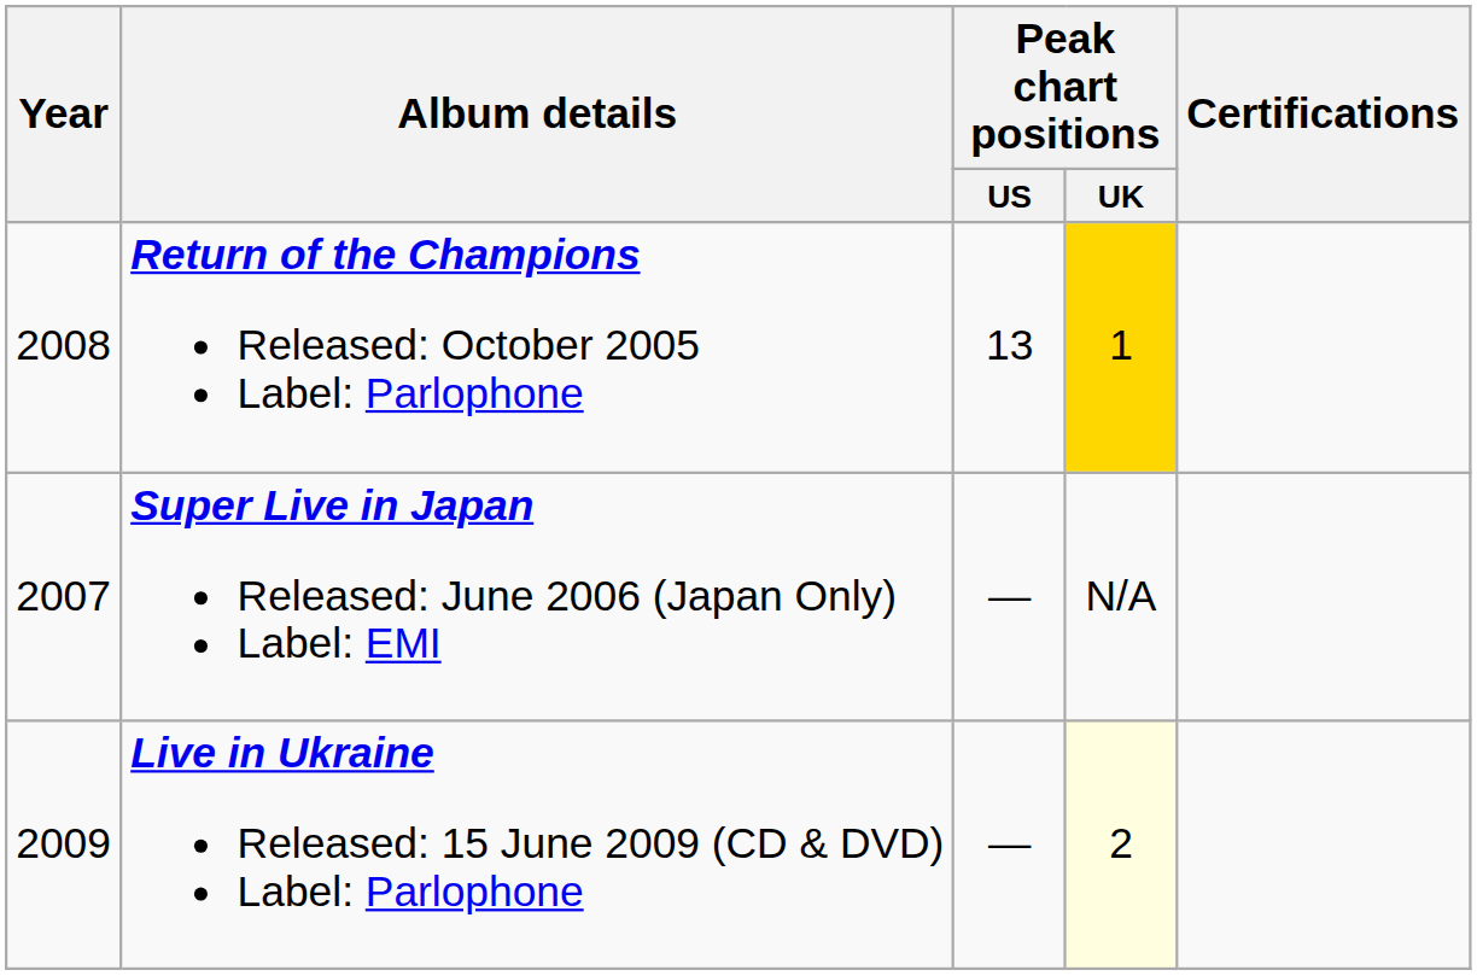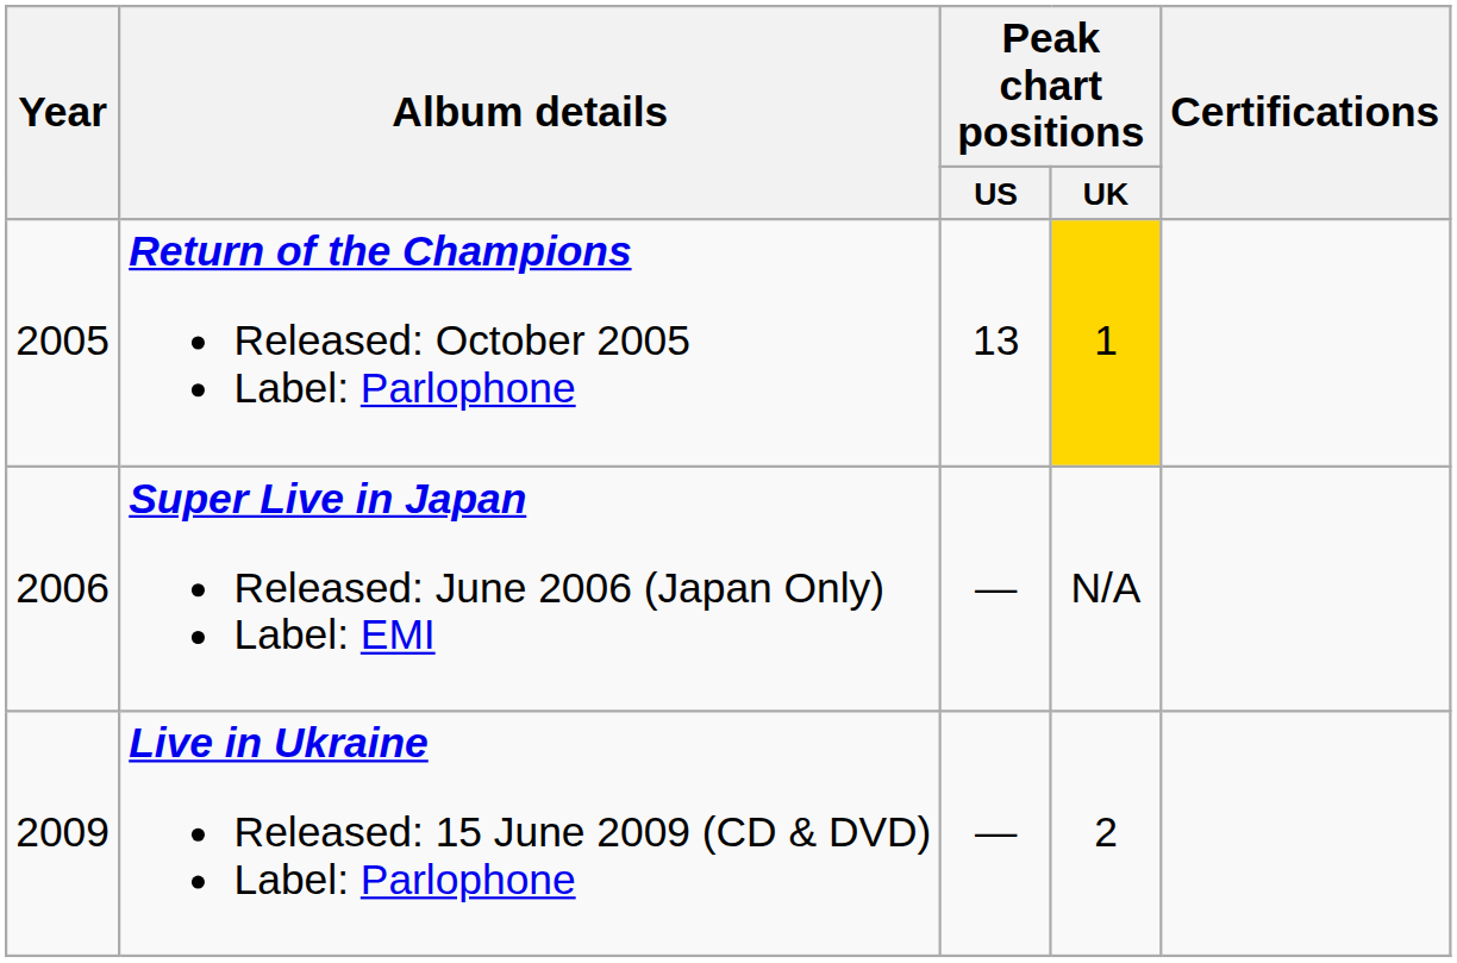row 3 | Year: 2008 -> 2005
row 4 | Year: 2007 -> 2006
row 5 | Peak chart positions / UK: lightyellow background -> no background
